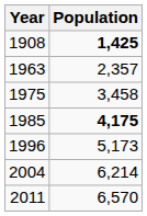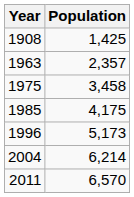1908 | Population: bold -> normal
1985 | Population: bold -> normal
